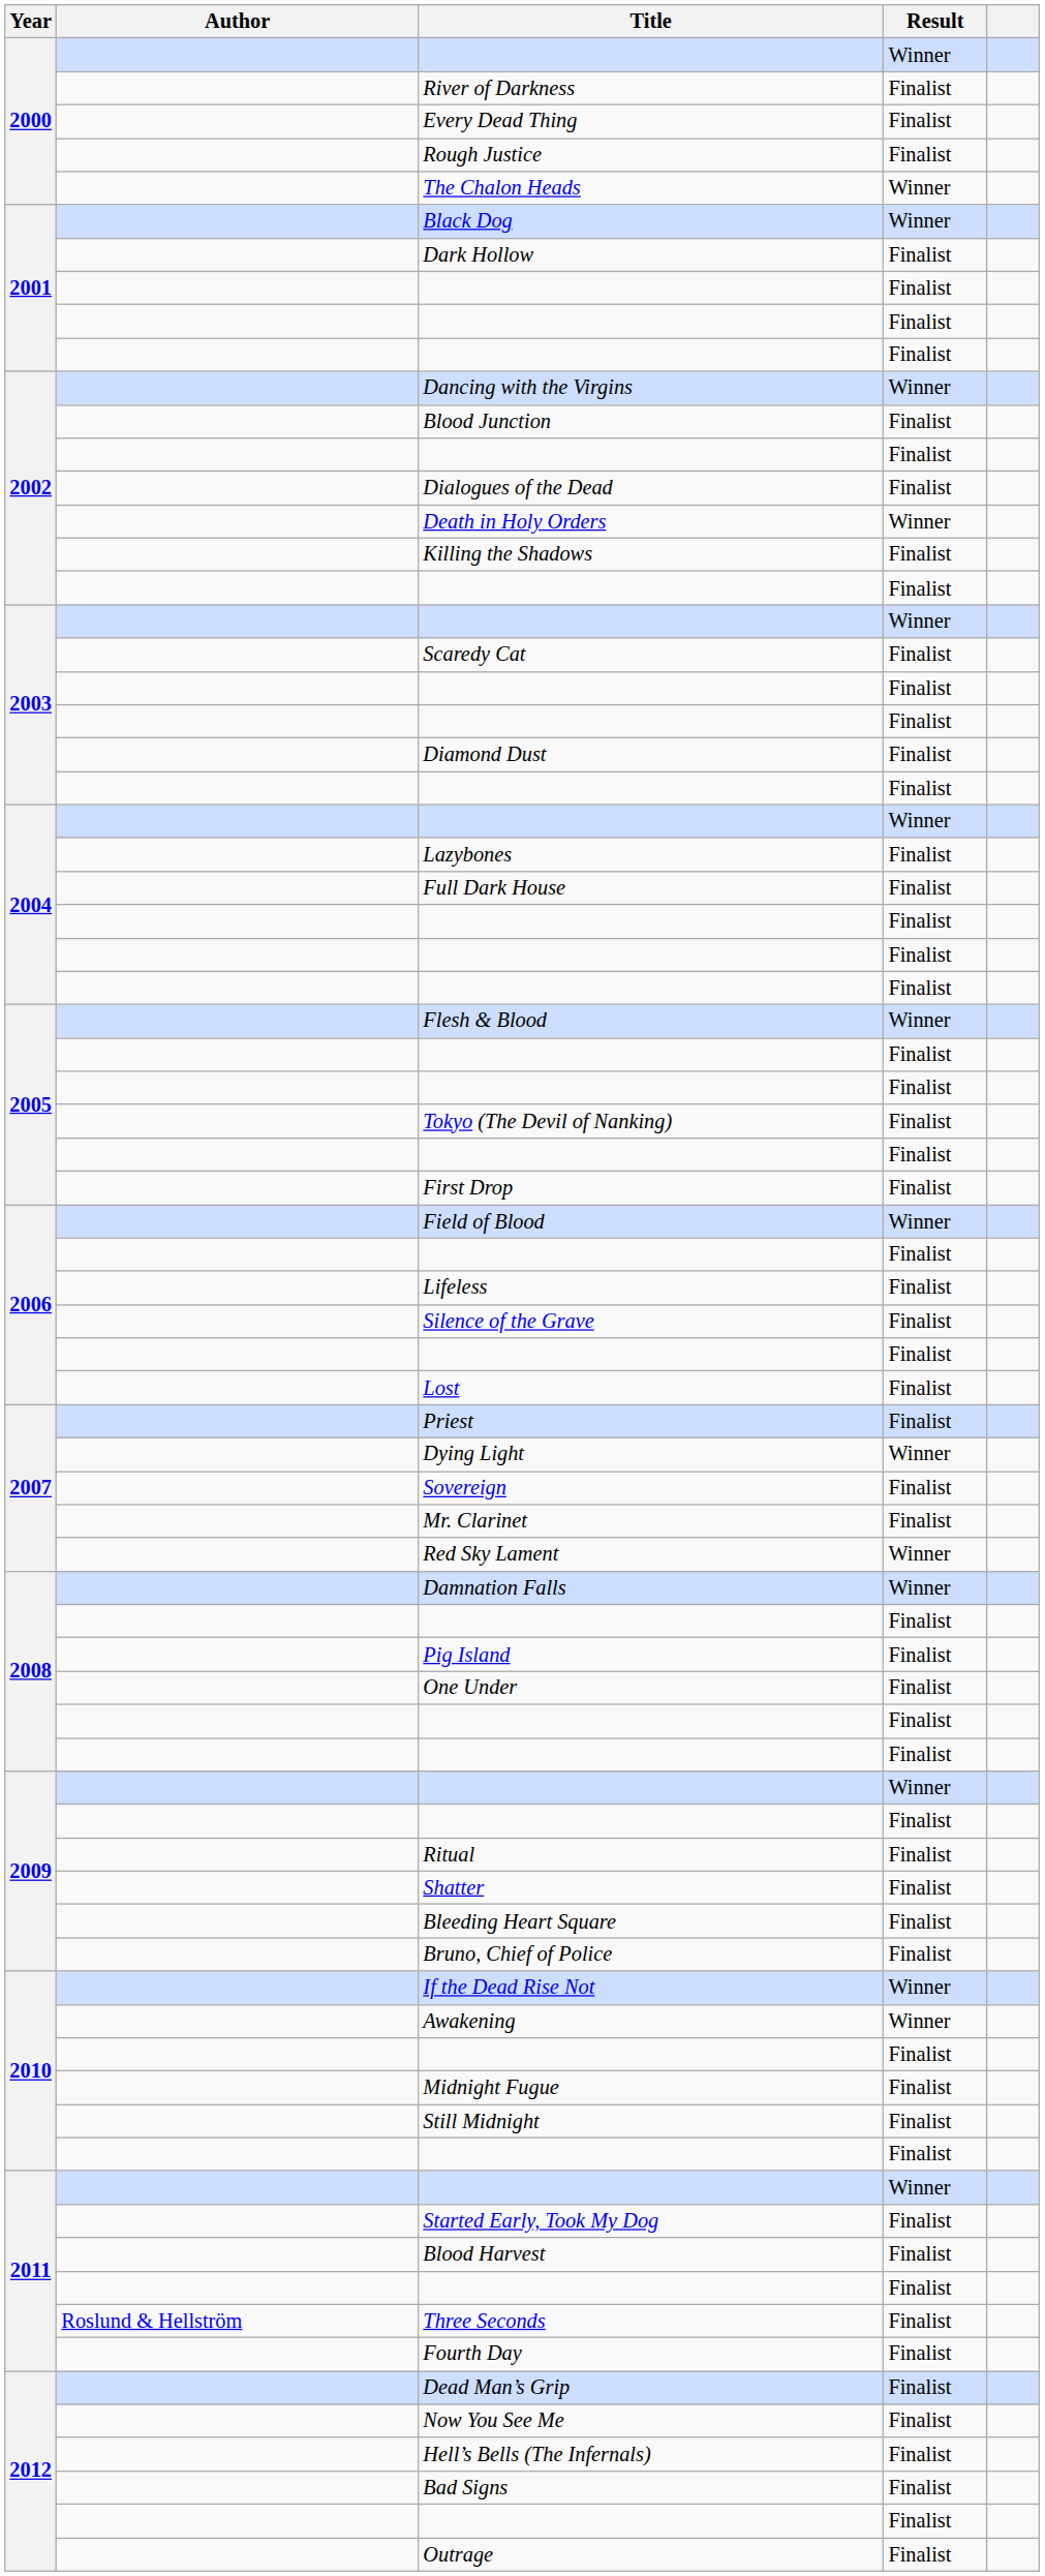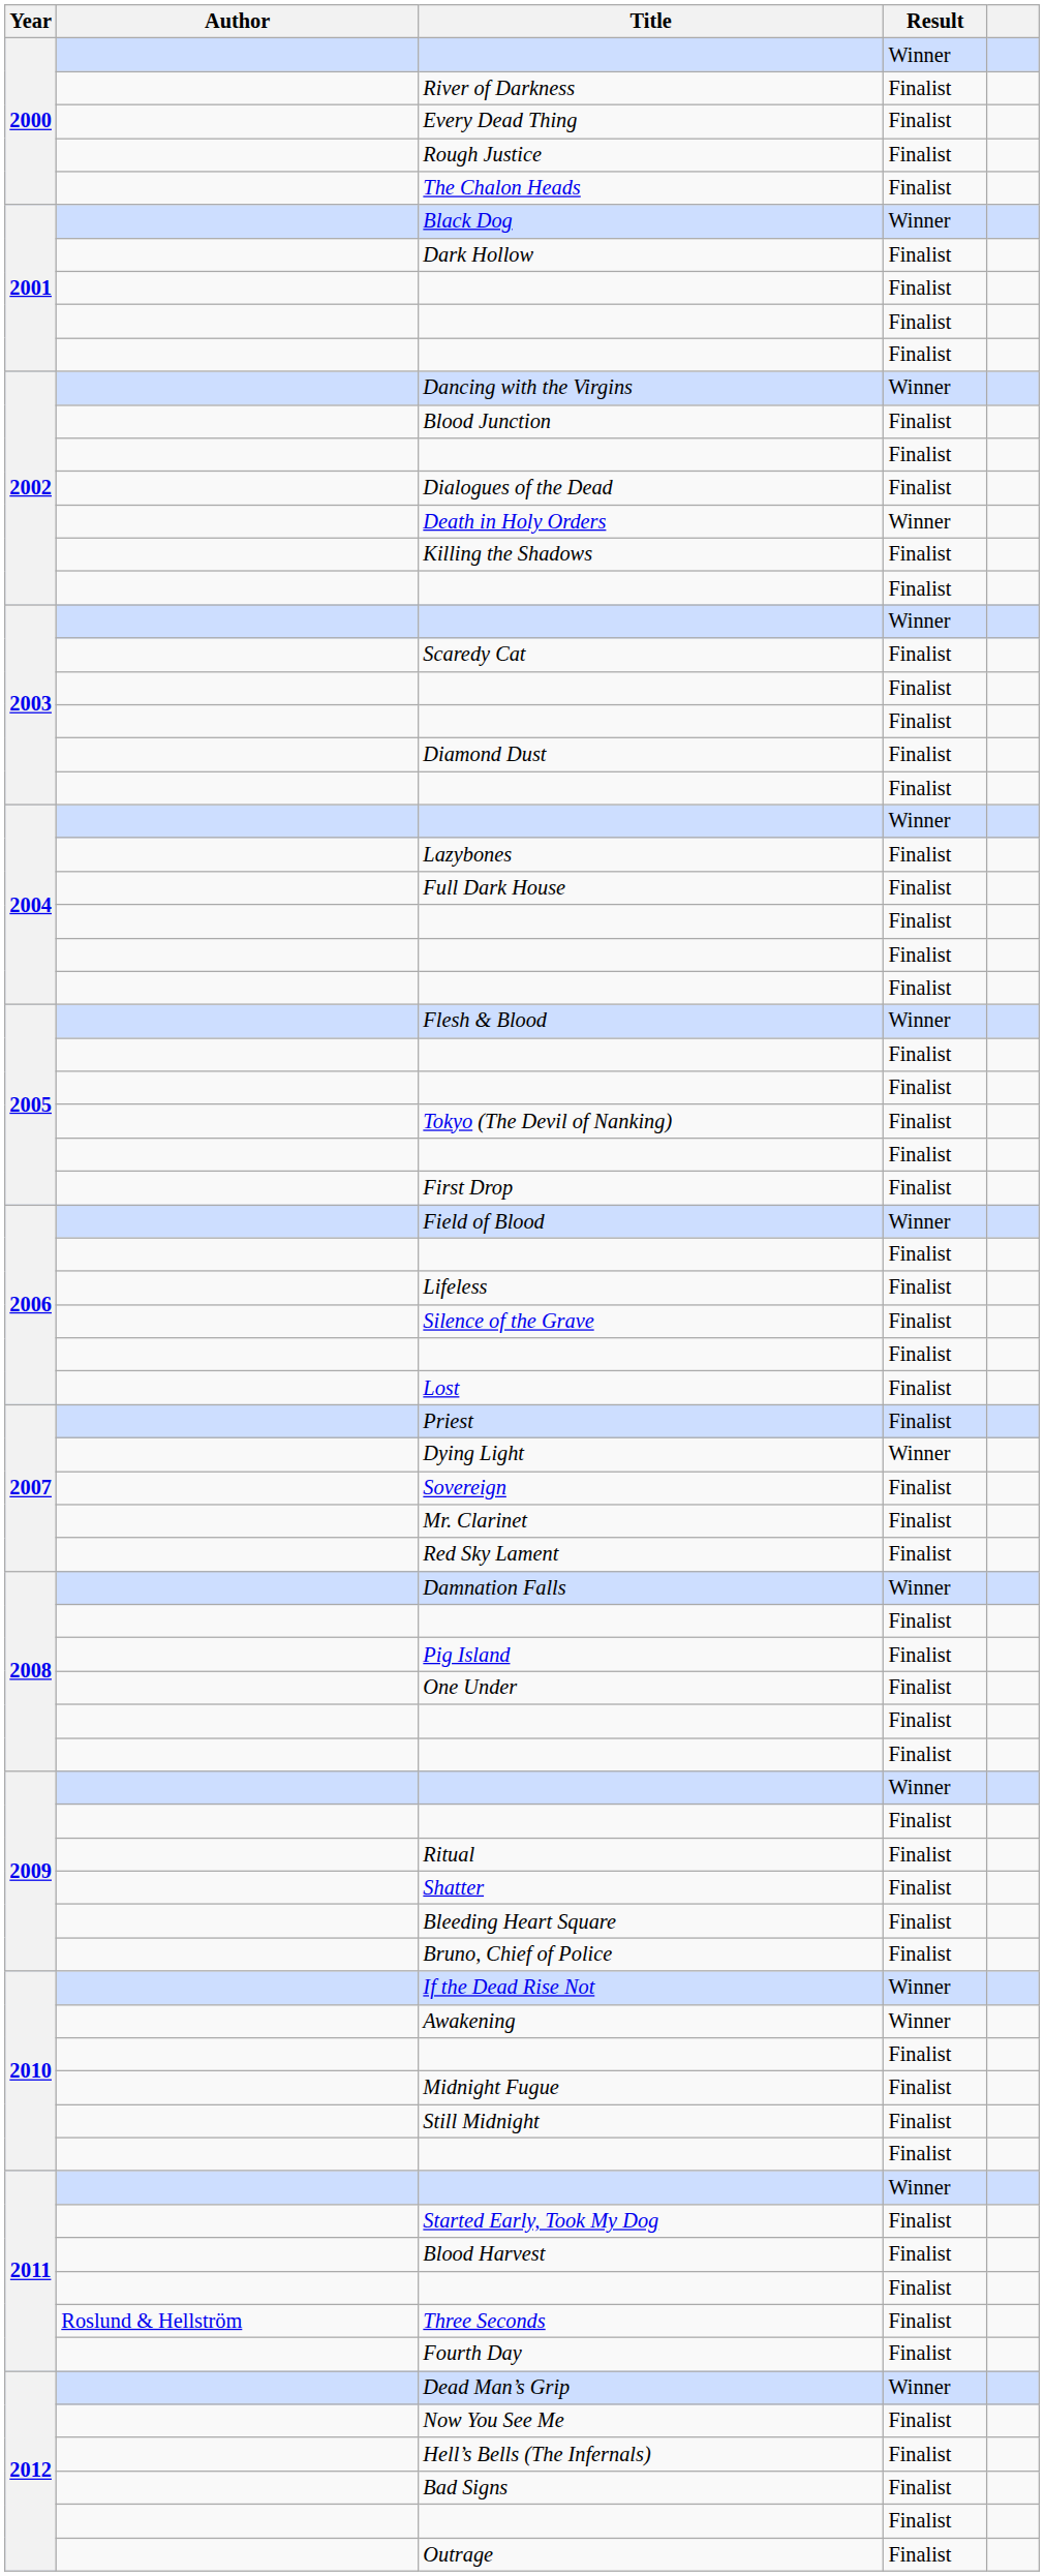The Chalon Heads | Result: Winner -> Finalist
Red Sky Lament | Result: Winner -> Finalist
Dead Man’s Grip | Result: Finalist -> Winner
